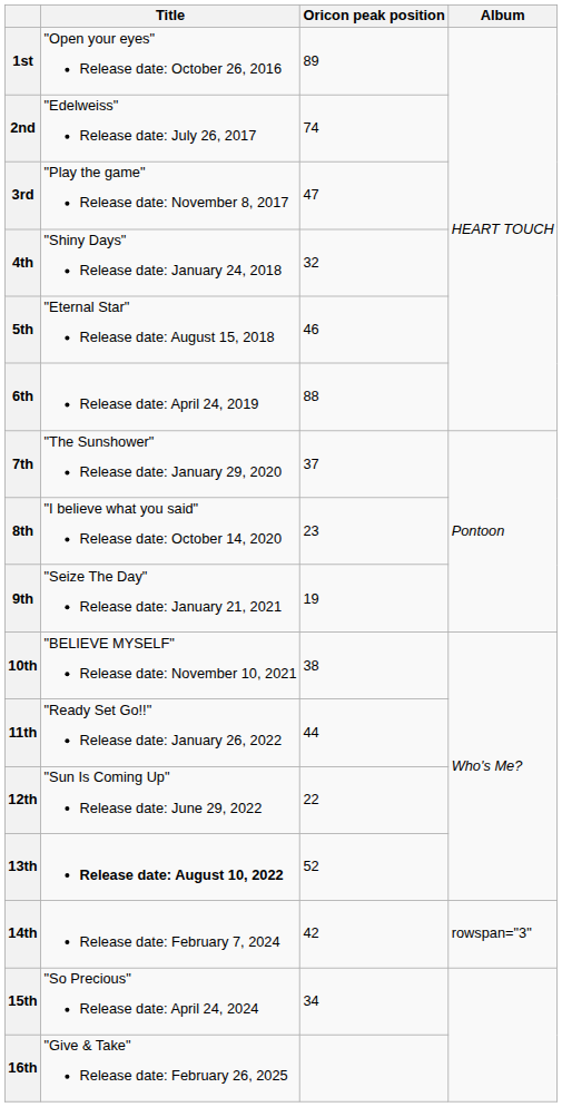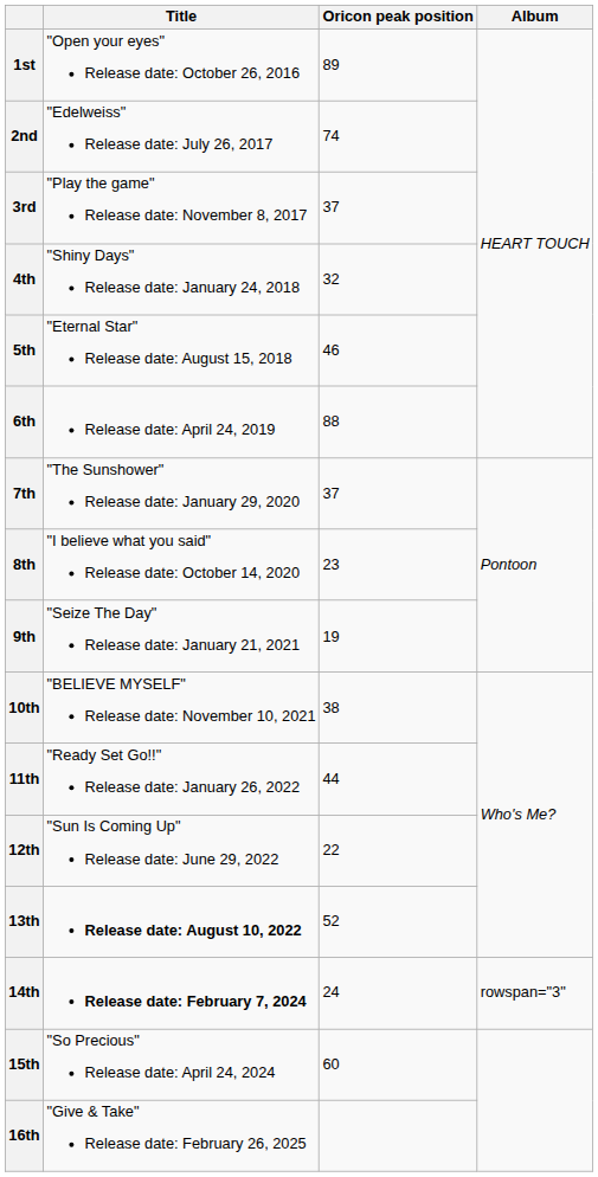3rd | Oricon peak position: 47 -> 37
14th | Title: normal -> bold
14th | Oricon peak position: 42 -> 24
15th | Oricon peak position: 34 -> 60
